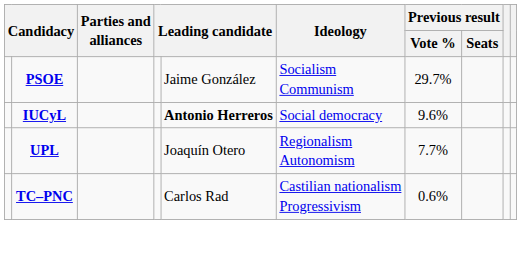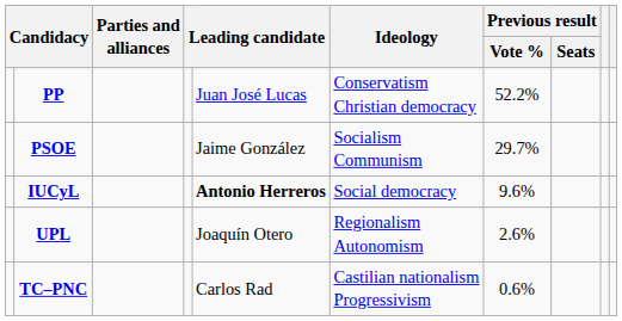+ row: PP | Juan José Lucas | Conservatism Christian democracy | 52.2%
UPL | Previous result / Vote %: 7.7% -> 2.6%
